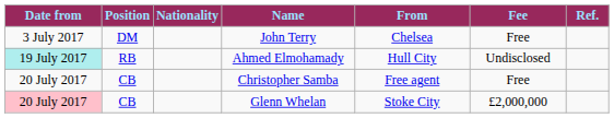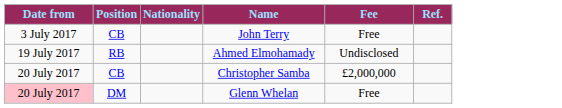- column: From | Chelsea | Hull City | Free agent | Stoke City
John Terry | Position: DM -> CB
Ahmed Elmohamady | Date from: paleturquoise background -> no background
Christopher Samba | Fee: Free -> £2,000,000
Glenn Whelan | Position: CB -> DM
Glenn Whelan | Fee: £2,000,000 -> Free
